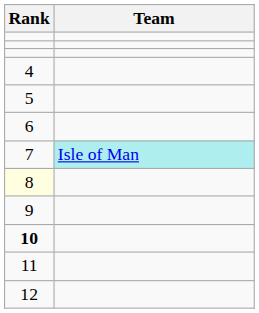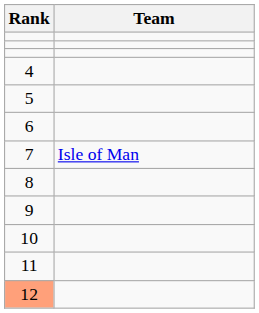row 8 | Team: paleturquoise background -> no background
row 9 | Rank: lightyellow background -> no background
row 11 | Rank: bold -> normal
row 13 | Rank: no background -> lightsalmon background
